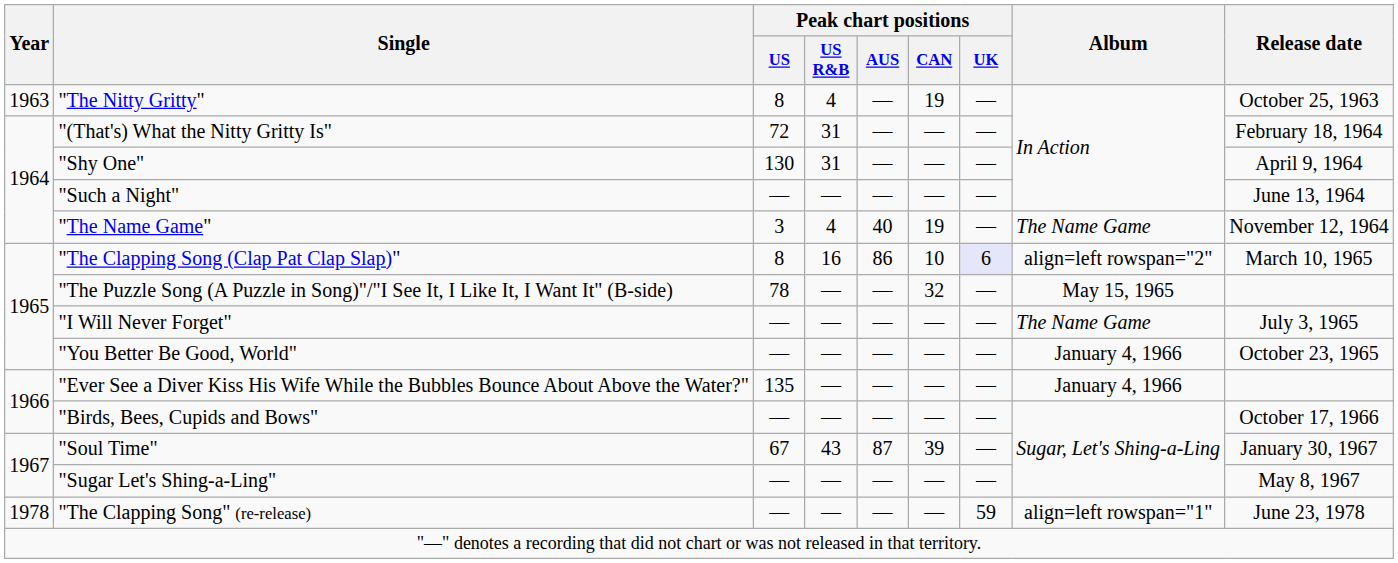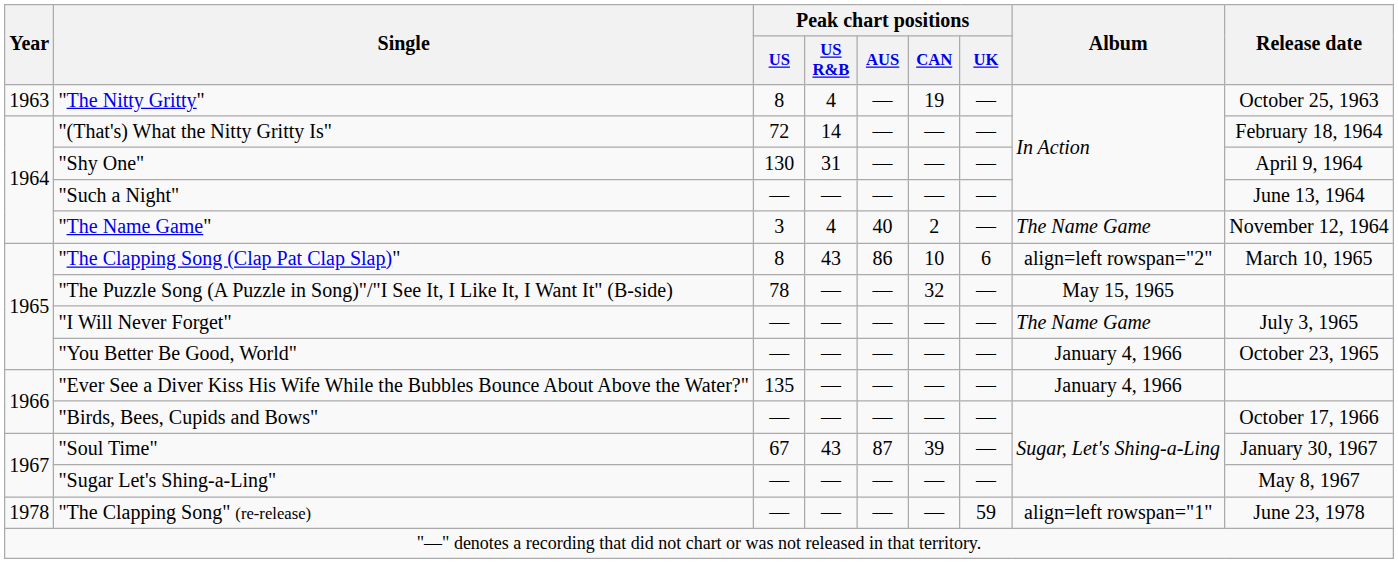"(That's) What the Nitty Gritty Is" | Peak chart positions / US R&B: 31 -> 14
"The Name Game" | Peak chart positions / CAN: 19 -> 2
"The Clapping Song (Clap Pat Clap Slap)" | Peak chart positions / US R&B: 16 -> 43
"The Clapping Song (Clap Pat Clap Slap)" | Peak chart positions / UK: lavender background -> no background
